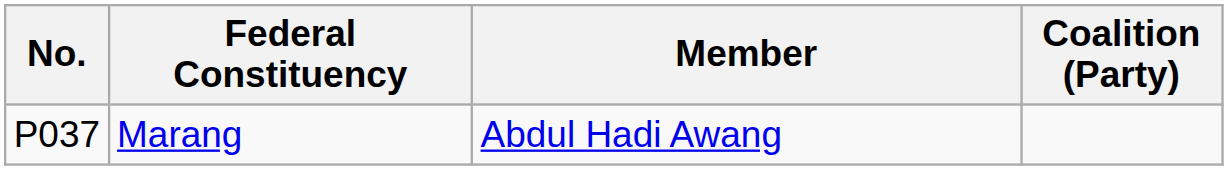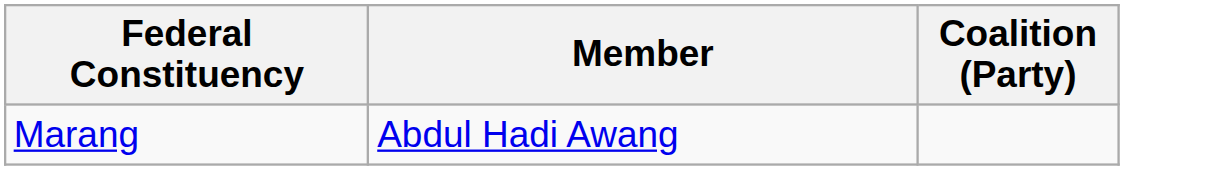- column: No. | P037
